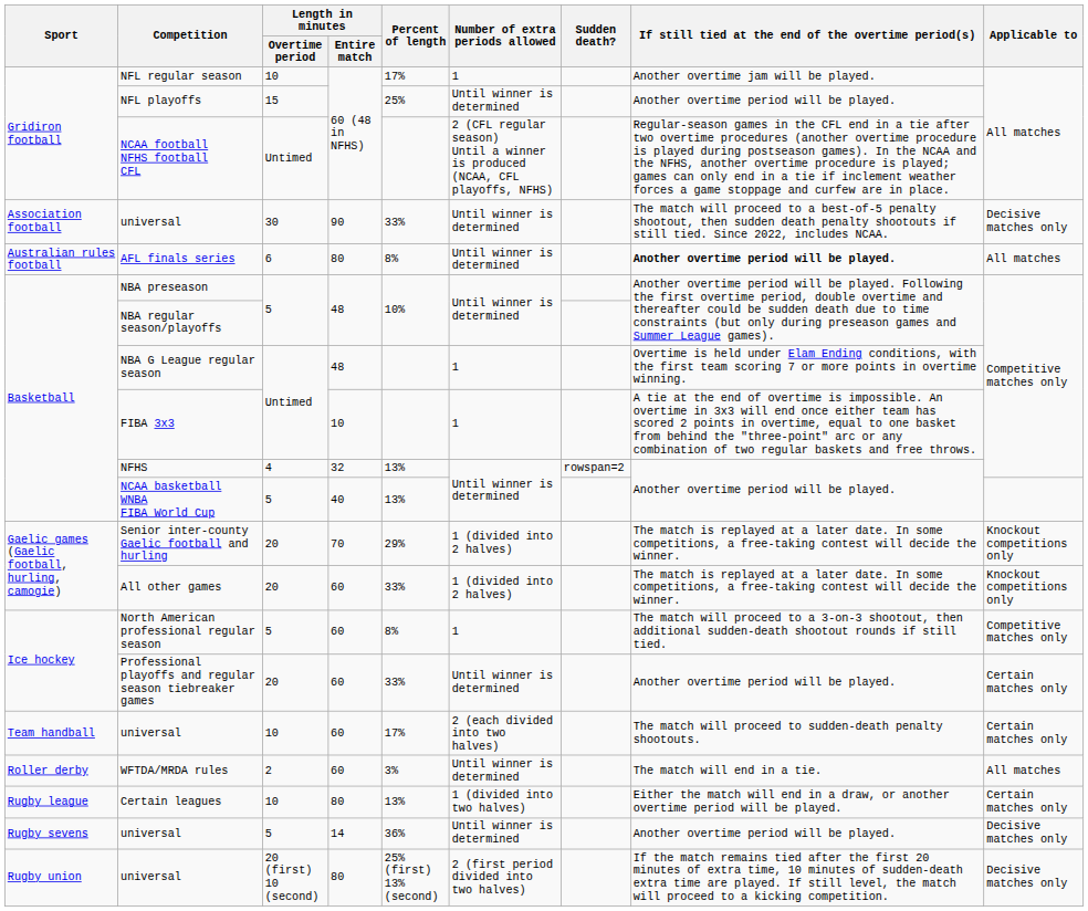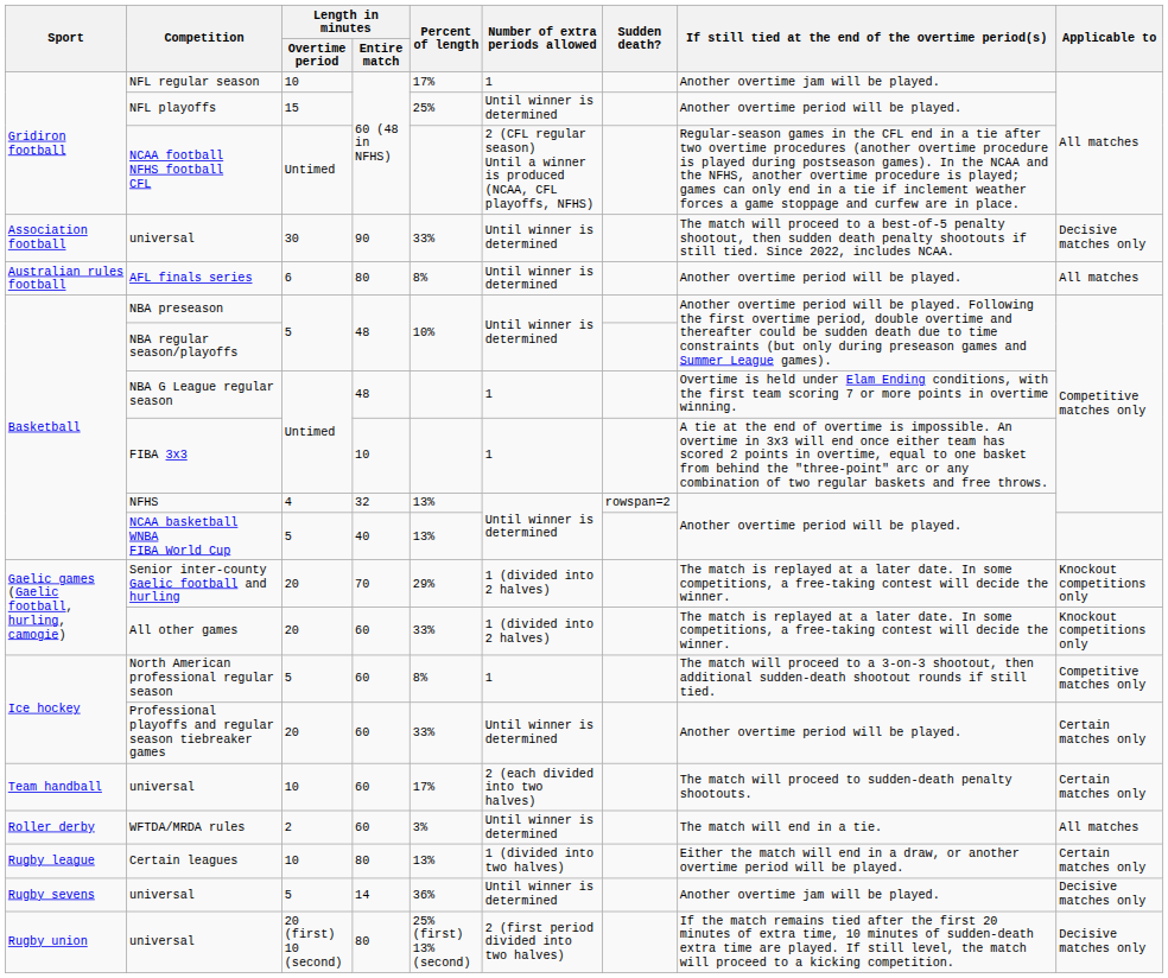AFL finals series | If still tied at the end of the overtime period(s): bold -> normal
Rugby sevens / universal | If still tied at the end of the overtime period(s): Another overtime period will be played. -> Another overtime jam will be played.
